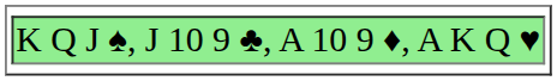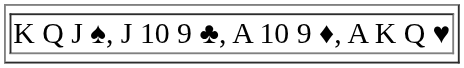row 1 | column 1: lightgreen background -> no background
